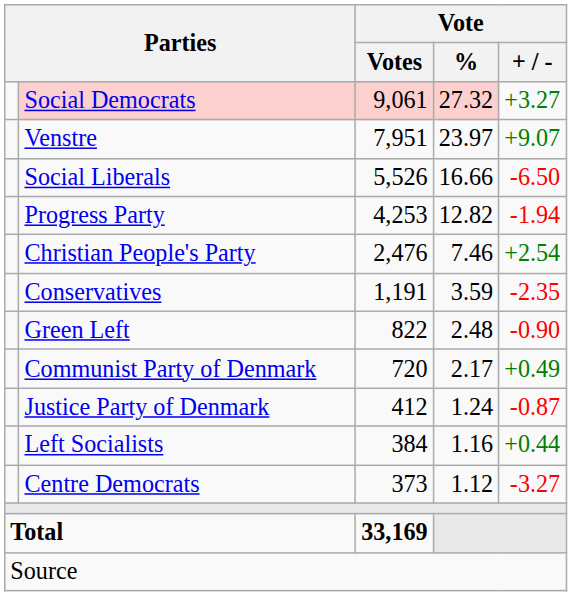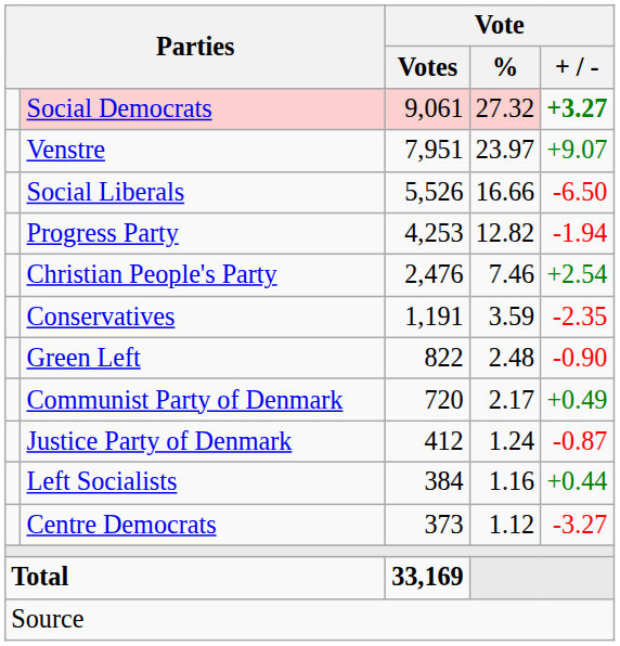Social Democrats | Vote / + / -: normal -> bold
